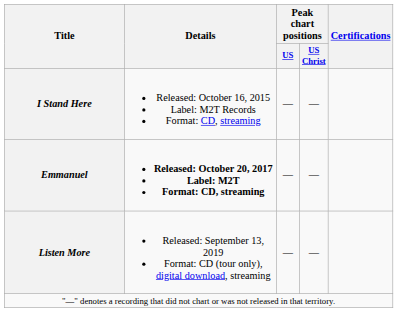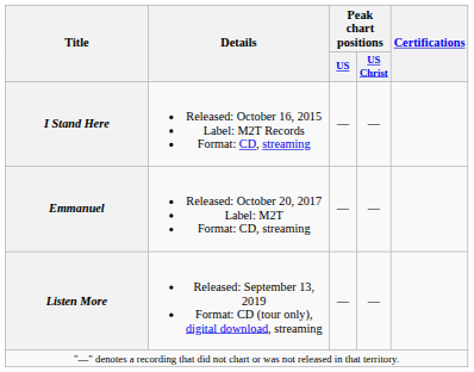Emmanuel | Details: bold -> normal
